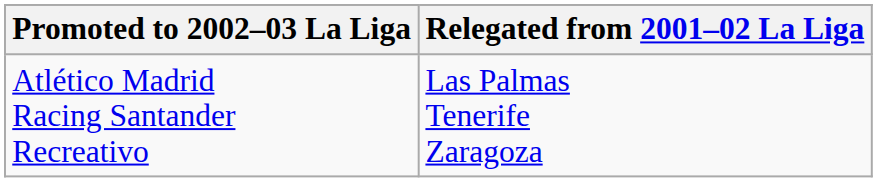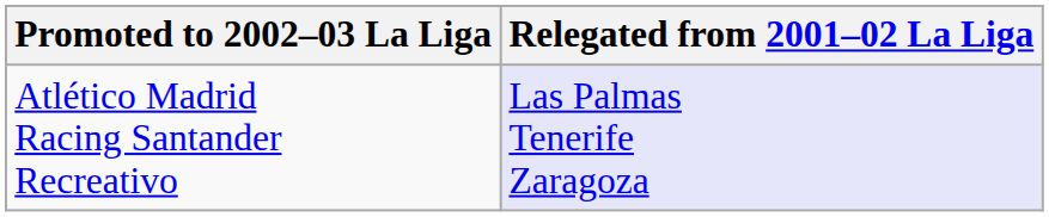Atlético Madrid Racing Santander Recreativo | Relegated from 2001–02 La Liga: no background -> lavender background
